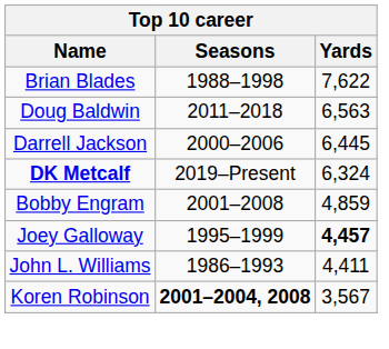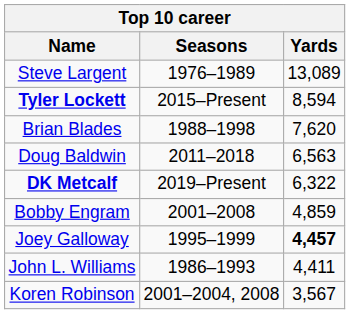+ row: Steve Largent | 1976–1989 | 13,089
+ row: Tyler Lockett | 2015–Present | 8,594
Brian Blades | Yards: 7,622 -> 7,620
- row: Darrell Jackson | 2000–2006 | 6,445
DK Metcalf | Yards: 6,324 -> 6,322
Koren Robinson | Seasons: bold -> normal
